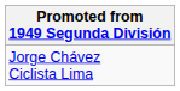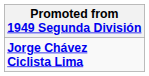row 2 | column 1: normal -> bold
